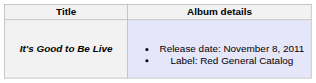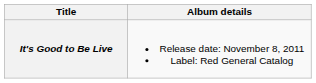It's Good to Be Live | Album details: lavender background -> no background
